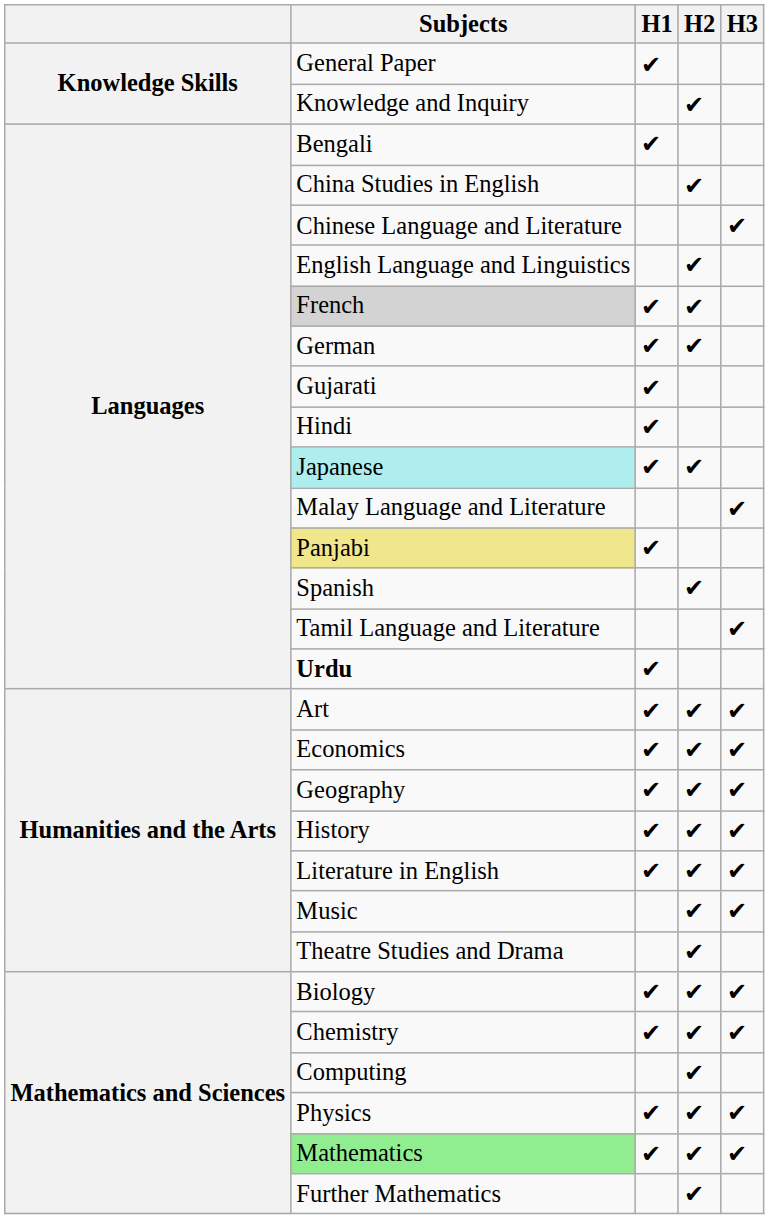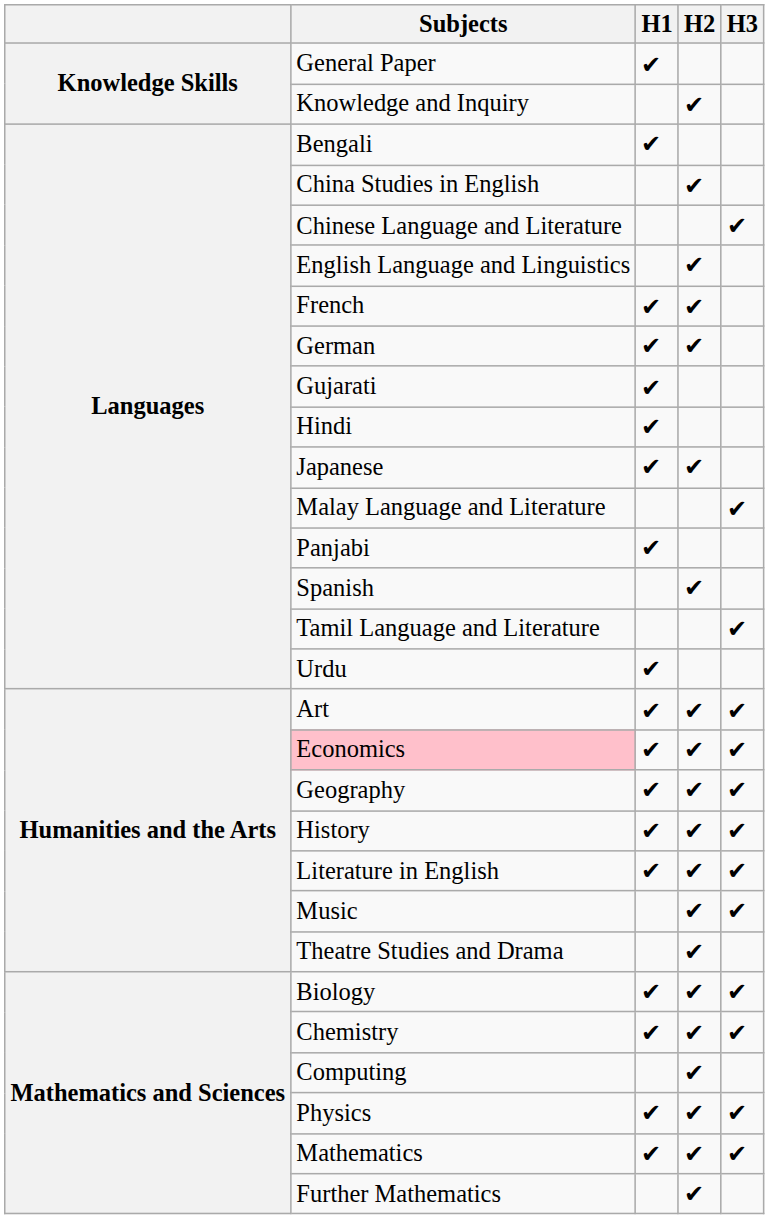French | Subjects: lightgrey background -> no background
Japanese | Subjects: paleturquoise background -> no background
Panjabi | Subjects: khaki background -> no background
Urdu | Subjects: bold -> normal
Economics | Subjects: no background -> pink background
Mathematics | Subjects: lightgreen background -> no background
